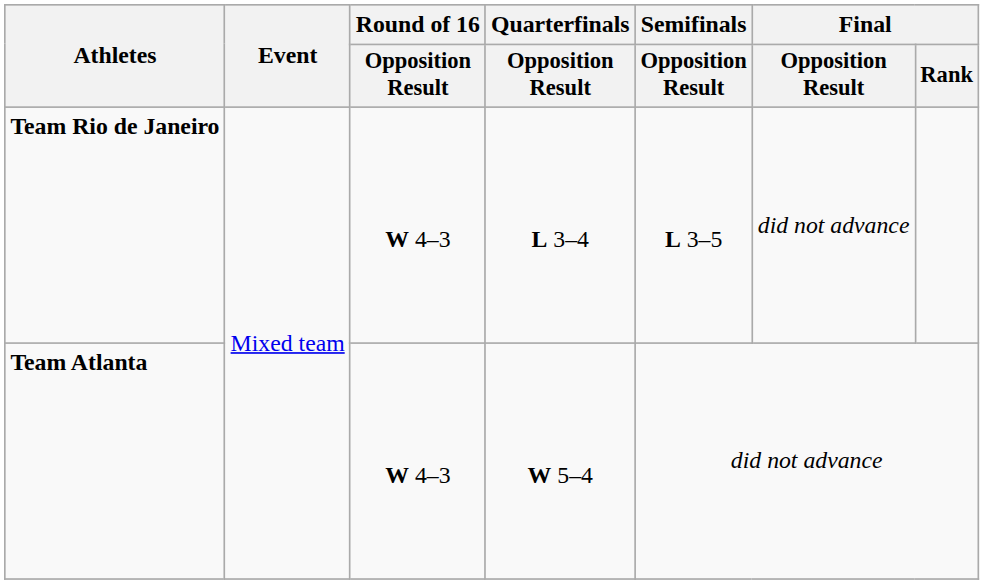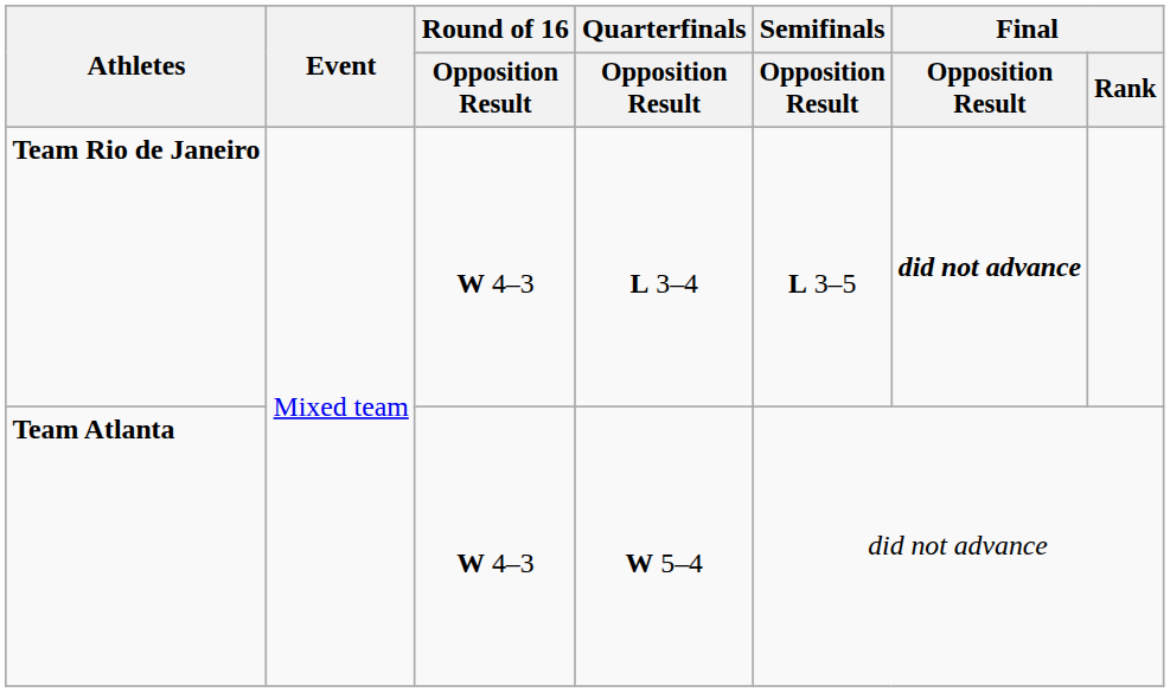Team Rio de Janeiro | Final / Opposition Result: normal -> bold
